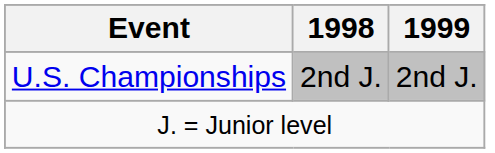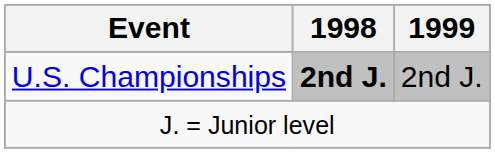U.S. Championships | 1998: normal -> bold
